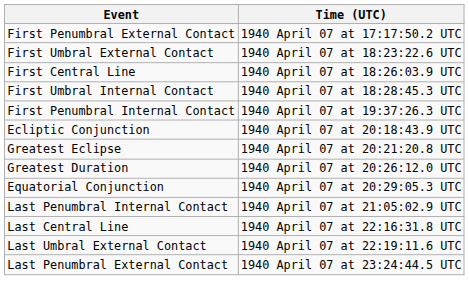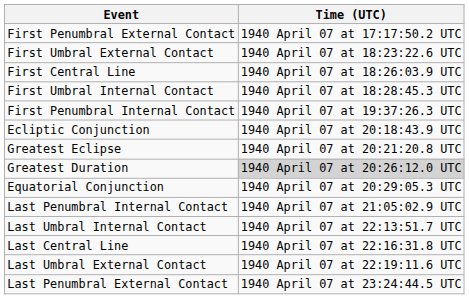Greatest Duration | Time (UTC): no background -> lightgrey background
+ row: Last Umbral Internal Contact | 1940 April 07 at 22:13:51.7 UTC
